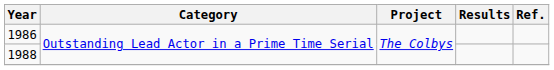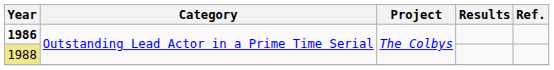1986 | Year: normal -> bold
1988 | Year: no background -> khaki background
